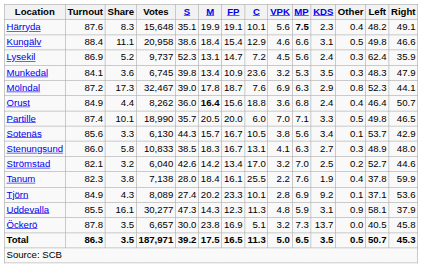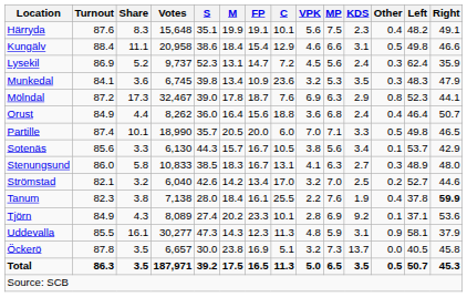Härryda | MP: bold -> normal
Orust | M: bold -> normal
Tanum | Right: normal -> bold
